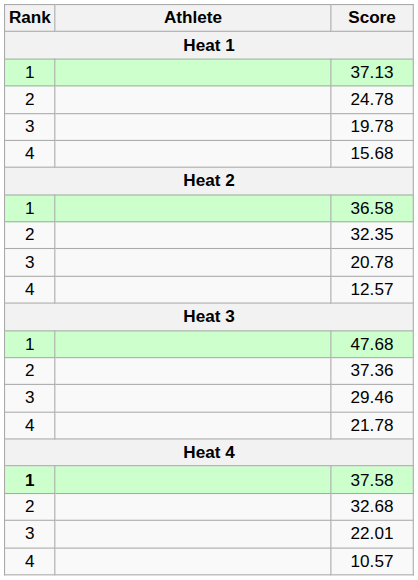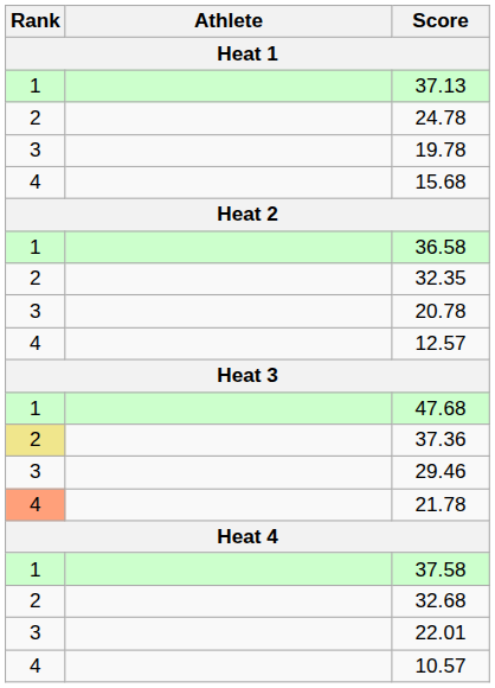37.36 | Rank: no background -> khaki background
21.78 | Rank: no background -> lightsalmon background
37.58 | Rank: bold -> normal
